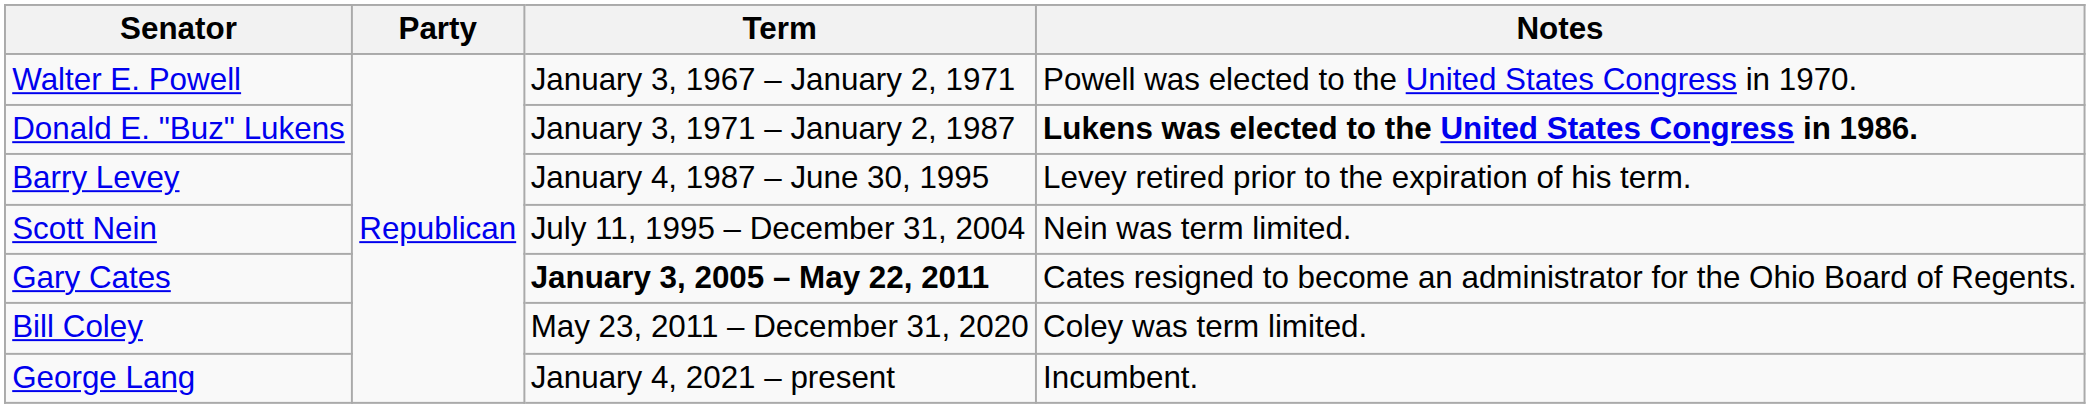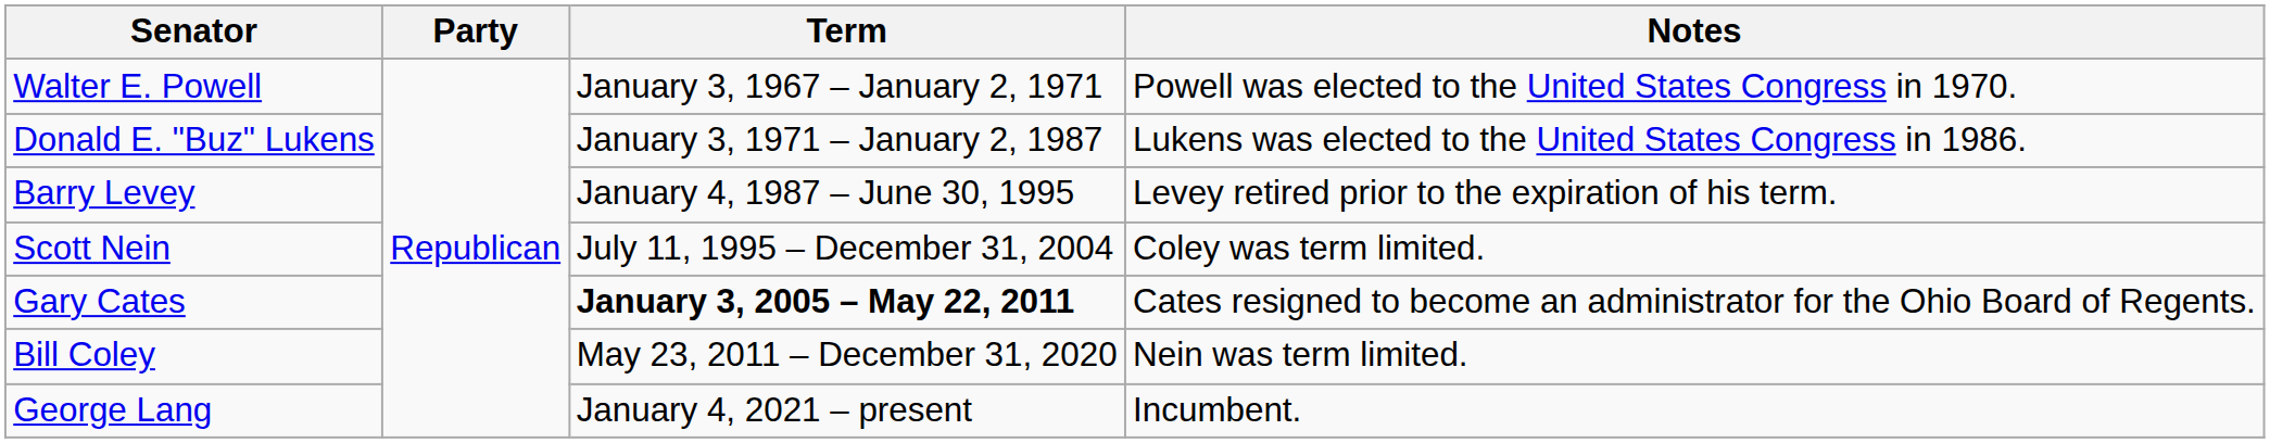Donald E. "Buz" Lukens | Notes: bold -> normal
Scott Nein | Notes: Nein was term limited. -> Coley was term limited.
Bill Coley | Notes: Coley was term limited. -> Nein was term limited.
